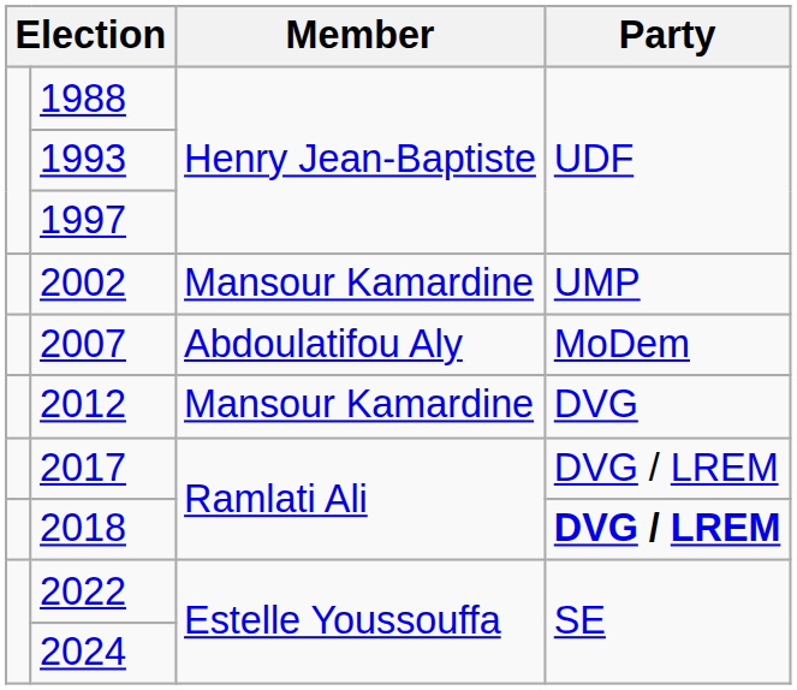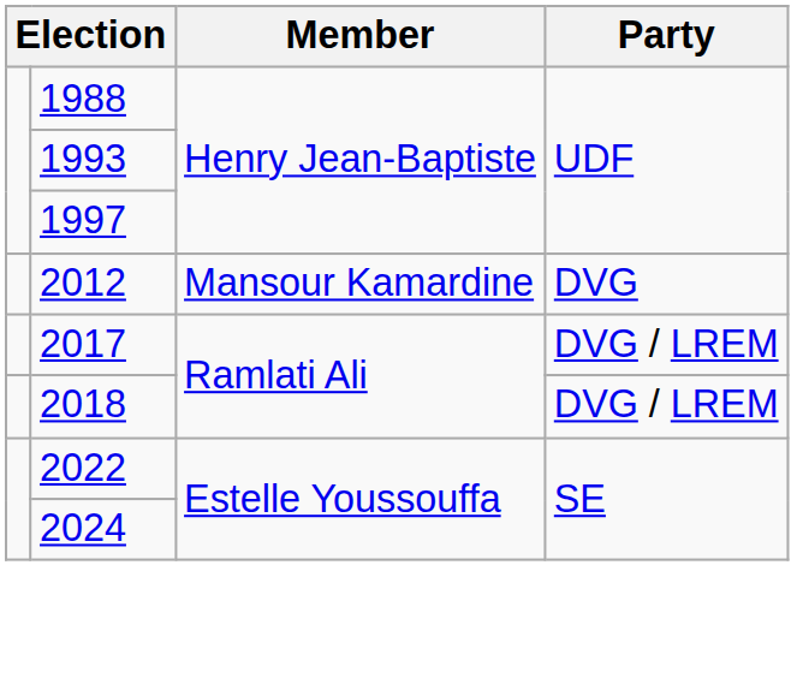- row: 2002 | Mansour Kamardine | UMP
- row: 2007 | Abdoulatifou Aly | MoDem
2018 | Party: bold -> normal
